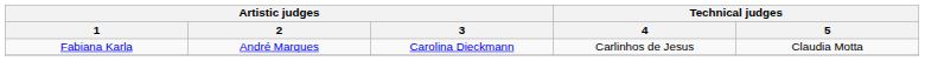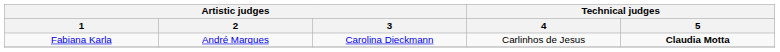Fabiana Karla | Technical judges / 5: normal -> bold
